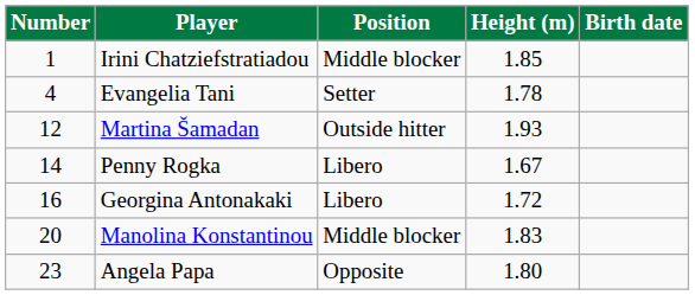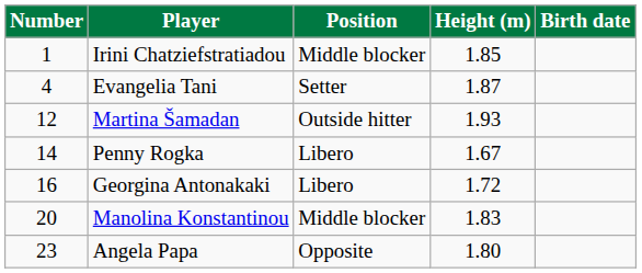Evangelia Tani | Height (m): 1.78 -> 1.87
